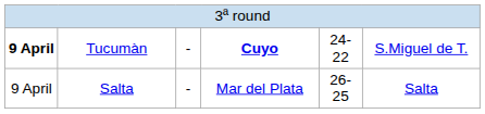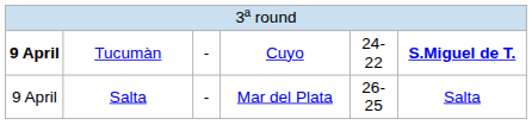Tucumàn | column 4: bold -> normal
Tucumàn | column 6: normal -> bold
